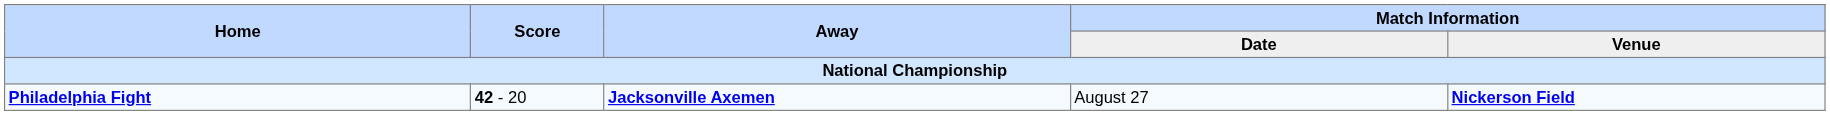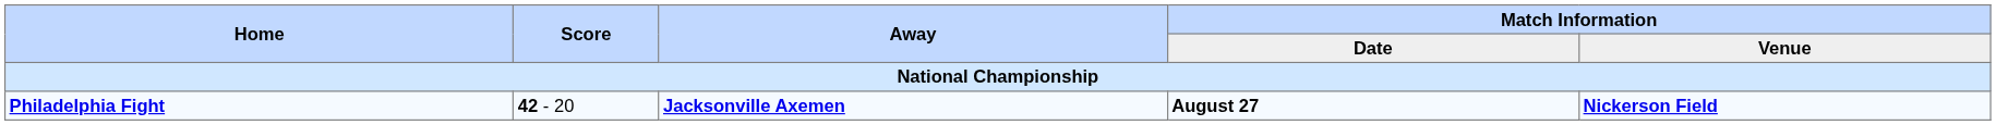Philadelphia Fight | Match Information / Date: normal -> bold
